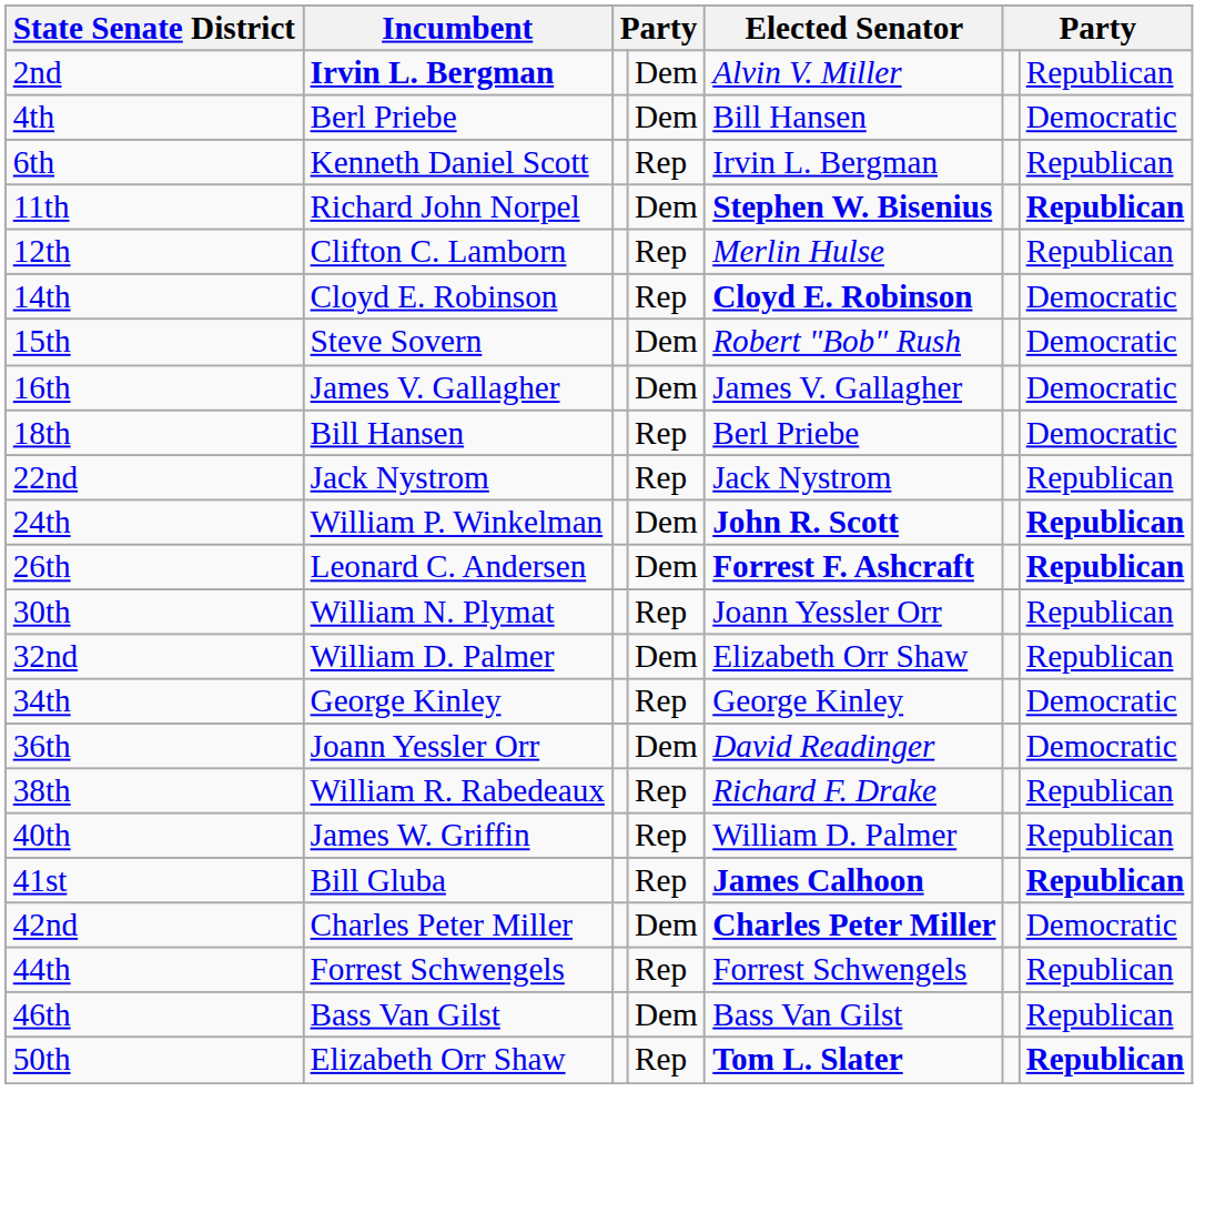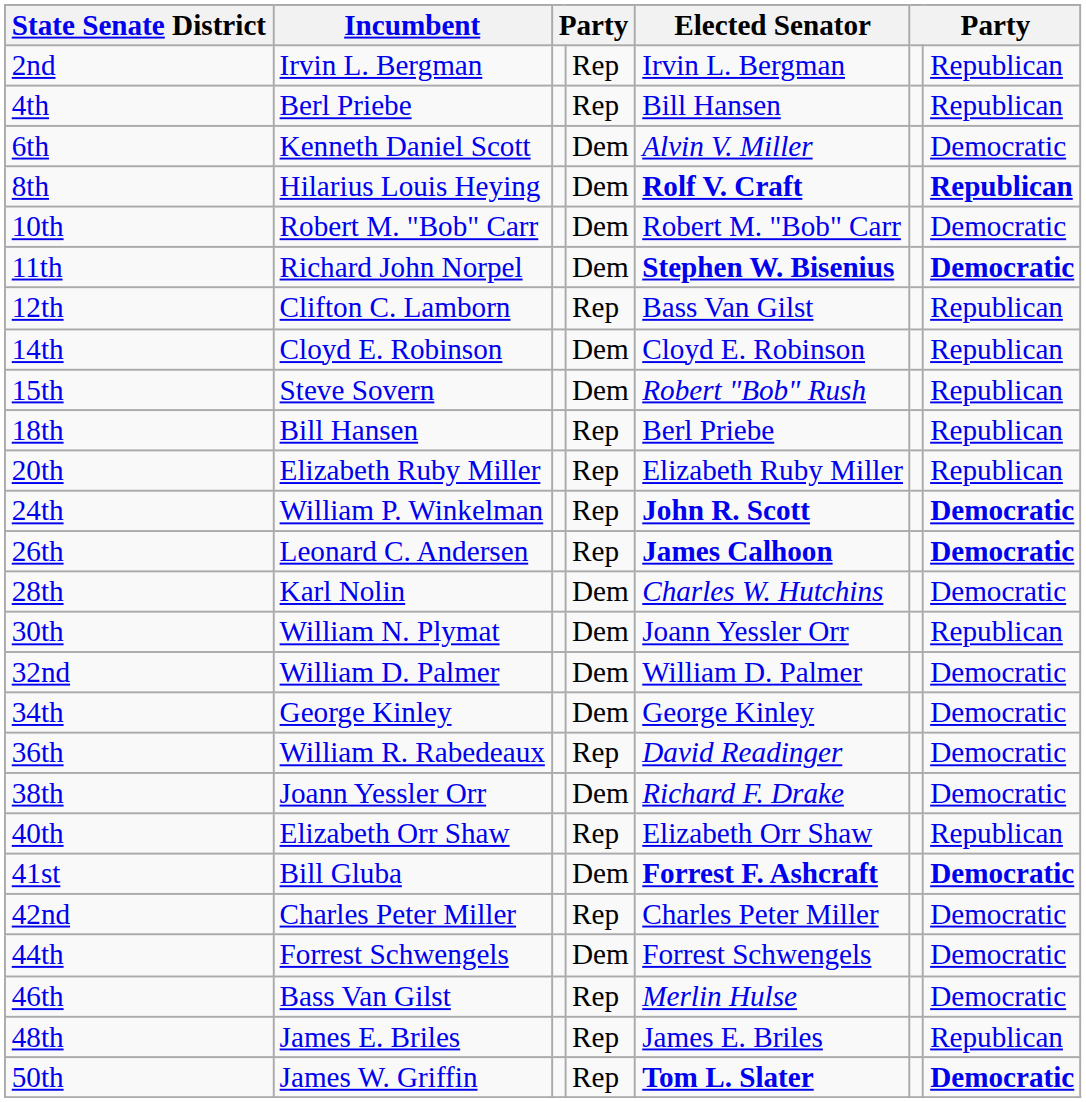2nd | Incumbent: bold -> normal
2nd | column 4: Dem -> Rep
2nd | Elected Senator: Alvin V. Miller -> Irvin L. Bergman
4th | column 4: Dem -> Rep
4th | column 7: Democratic -> Republican
6th | column 4: Rep -> Dem
6th | Elected Senator: Irvin L. Bergman -> Alvin V. Miller
6th | column 7: Republican -> Democratic
+ row: 8th | Hilarius Louis Heying | Dem | Rolf V. Craft | Republican
+ row: 10th | Robert M. "Bob" Carr | Dem | Robert M. "Bob" Carr | Democratic
11th | column 7: Republican -> Democratic
12th | Elected Senator: Merlin Hulse -> Bass Van Gilst
14th | column 4: Rep -> Dem
14th | Elected Senator: bold -> normal
14th | column 7: Democratic -> Republican
15th | column 7: Democratic -> Republican
- row: 16th | James V. Gallagher | Dem | James V. Gallagher | Democratic
18th | column 7: Democratic -> Republican
+ row: 20th | Elizabeth Ruby Miller | Rep | Elizabeth Ruby Miller | Republican
- row: 22nd | Jack Nystrom | Rep | Jack Nystrom | Republican
24th | column 4: Dem -> Rep
24th | column 7: Republican -> Democratic
26th | column 4: Dem -> Rep
26th | Elected Senator: Forrest F. Ashcraft -> James Calhoon
26th | column 7: Republican -> Democratic
+ row: 28th | Karl Nolin | Dem | Charles W. Hutchins | Democratic
30th | column 4: Rep -> Dem
32nd | Elected Senator: Elizabeth Orr Shaw -> William D. Palmer
32nd | column 7: Republican -> Democratic
34th | column 4: Rep -> Dem
36th | Incumbent: Joann Yessler Orr -> William R. Rabedeaux
36th | column 4: Dem -> Rep
38th | Incumbent: William R. Rabedeaux -> Joann Yessler Orr
38th | column 4: Rep -> Dem
38th | column 7: Republican -> Democratic
40th | Incumbent: James W. Griffin -> Elizabeth Orr Shaw
40th | Elected Senator: William D. Palmer -> Elizabeth Orr Shaw
41st | column 4: Rep -> Dem
41st | Elected Senator: James Calhoon -> Forrest F. Ashcraft
41st | column 7: Republican -> Democratic
42nd | column 4: Dem -> Rep
42nd | Elected Senator: bold -> normal
44th | column 4: Rep -> Dem
44th | column 7: Republican -> Democratic
46th | column 4: Dem -> Rep
46th | Elected Senator: Bass Van Gilst -> Merlin Hulse
46th | column 7: Republican -> Democratic
+ row: 48th | James E. Briles | Rep | James E. Briles | Republican
50th | Incumbent: Elizabeth Orr Shaw -> James W. Griffin
50th | column 7: Republican -> Democratic
